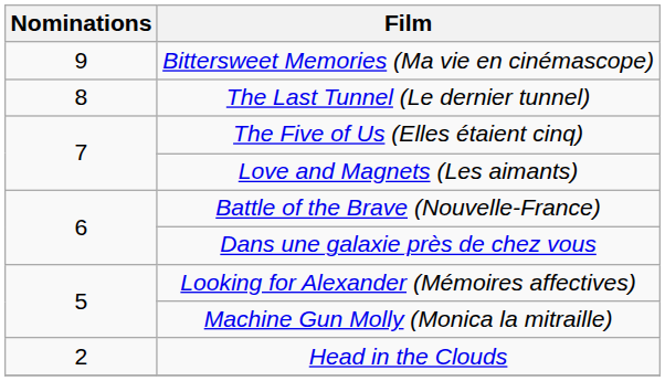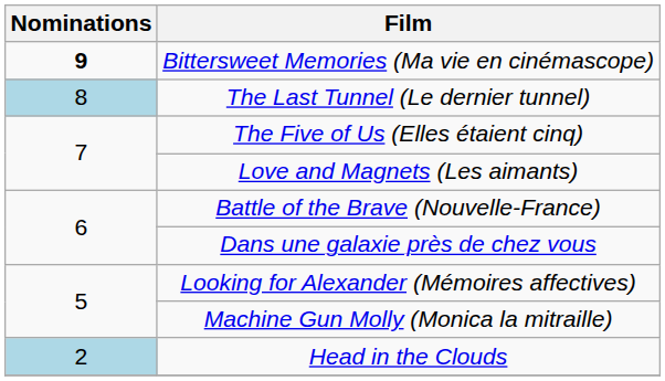Bittersweet Memories (Ma vie en cinémascope) | Nominations: normal -> bold
The Last Tunnel (Le dernier tunnel) | Nominations: no background -> lightblue background
Head in the Clouds | Nominations: no background -> lightblue background
